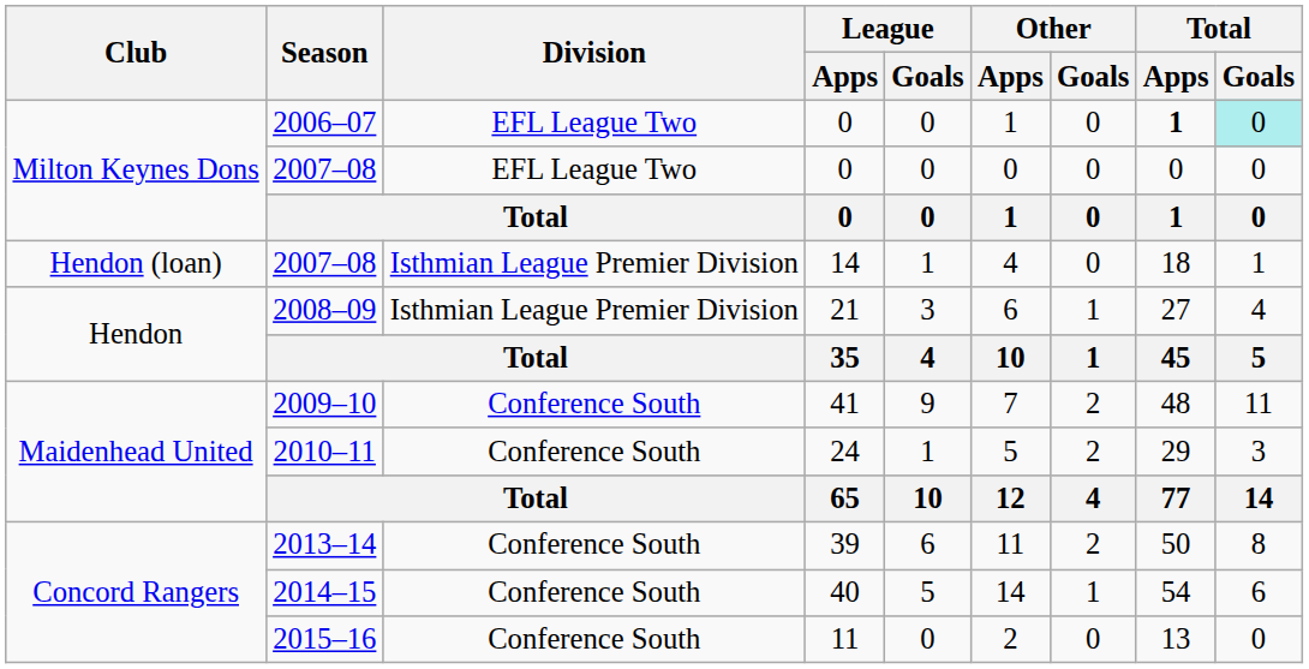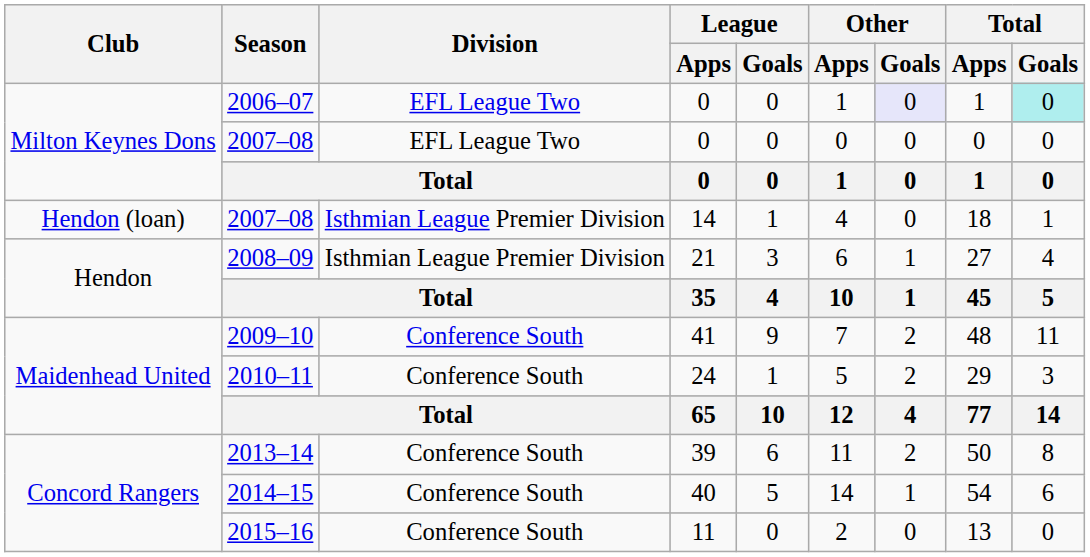2006–07 | Other / Goals: no background -> lavender background
2006–07 | Total / Apps: bold -> normal
